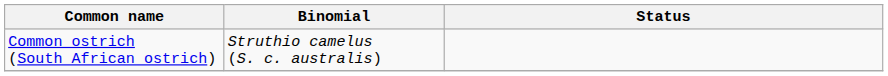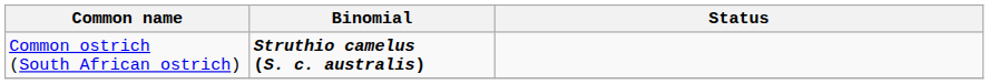Common ostrich (South African ostrich) | Binomial: normal -> bold
